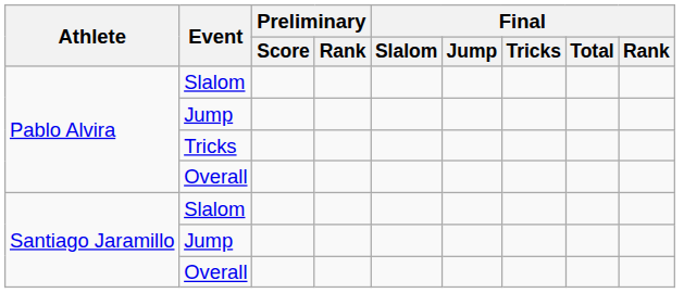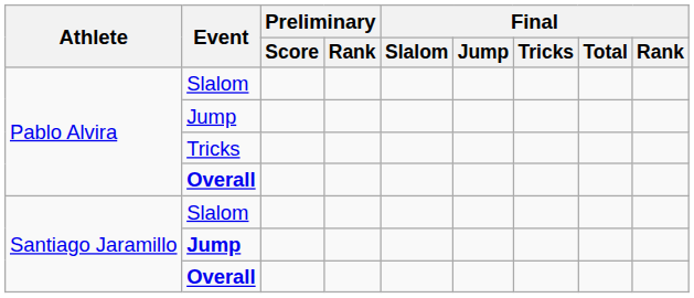Pablo Alvira / Overall | Event: normal -> bold
Santiago Jaramillo / Jump | Event: normal -> bold
Santiago Jaramillo / Overall | Event: normal -> bold
